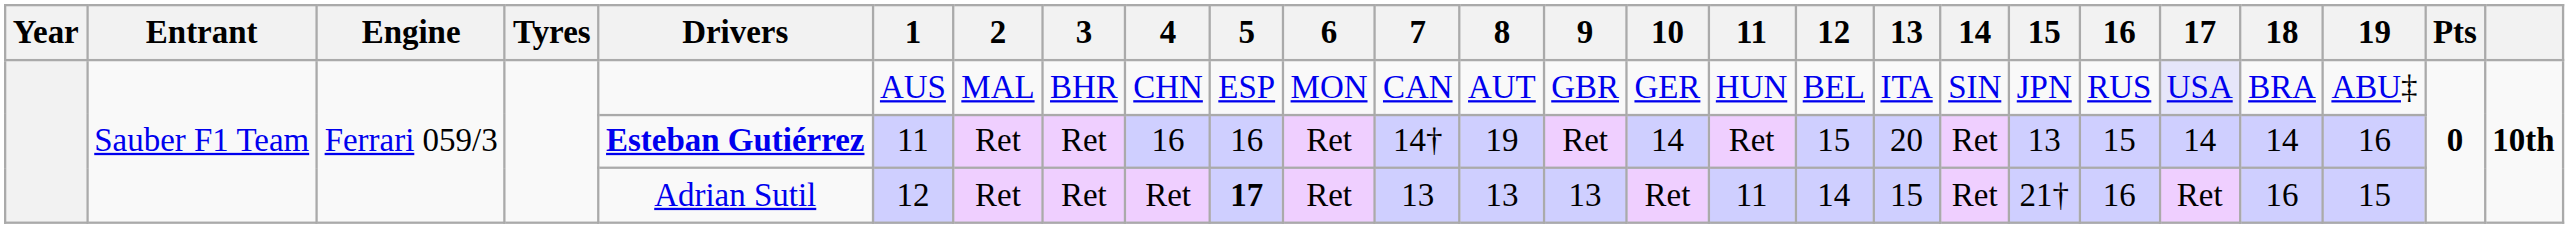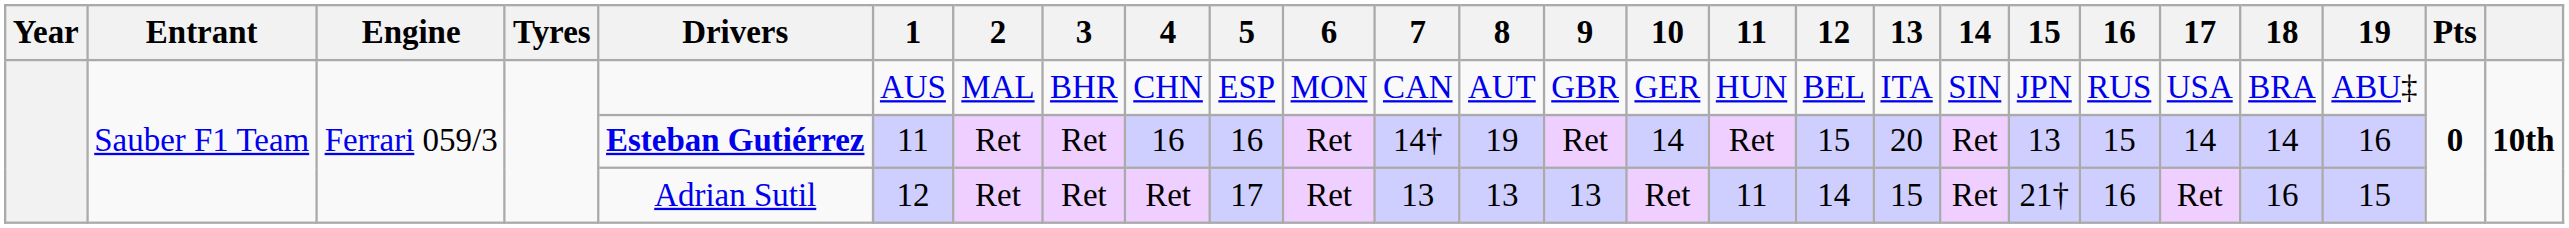row 2 | 17: lavender background -> no background
row 4 | 5: bold -> normal
